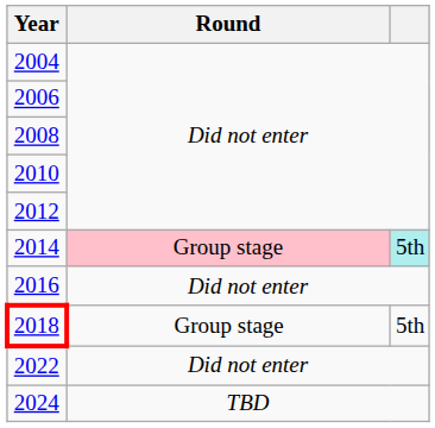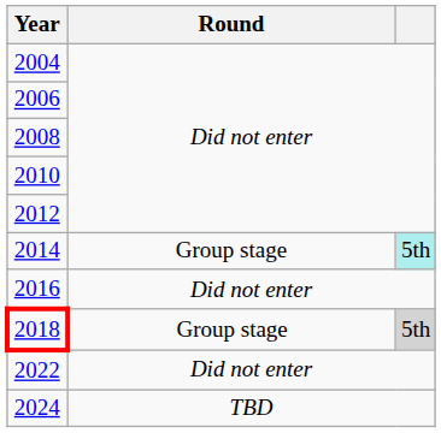2014 | Round: pink background -> no background
2018 | column 3: no background -> lightgrey background
